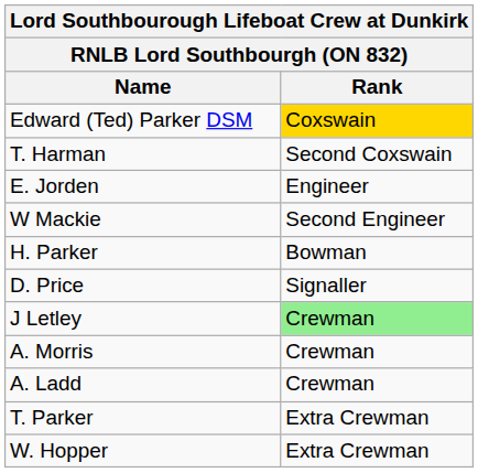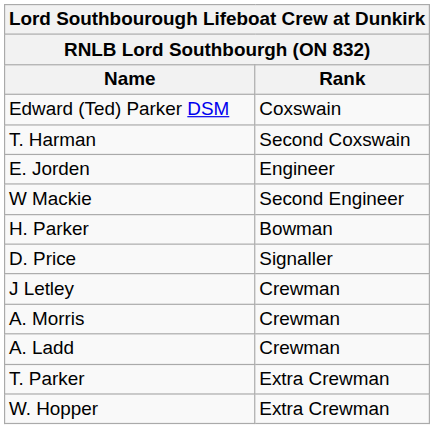Edward (Ted) Parker DSM | Rank: gold background -> no background
J Letley | Rank: lightgreen background -> no background
